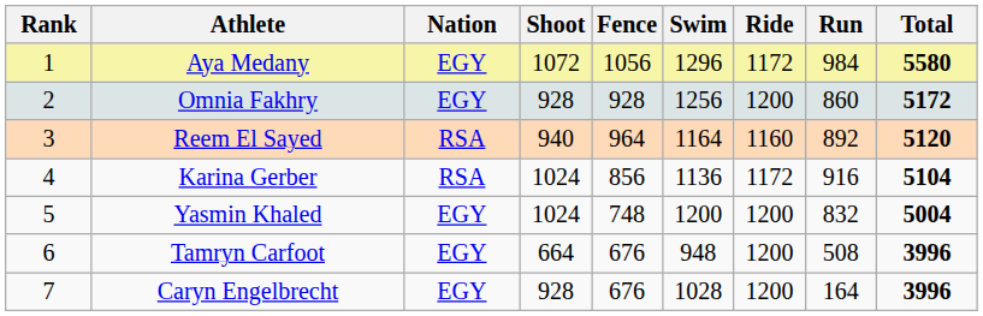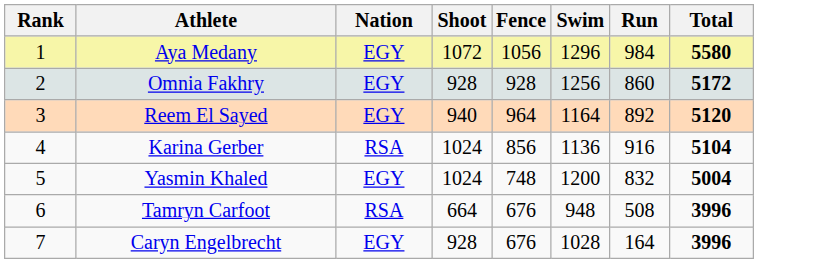- column: Ride | 1172 | 1200 | 1160 | 1172 | 1200 | 1200 | 1200
Reem El Sayed | Nation: RSA -> EGY
Tamryn Carfoot | Nation: EGY -> RSA
